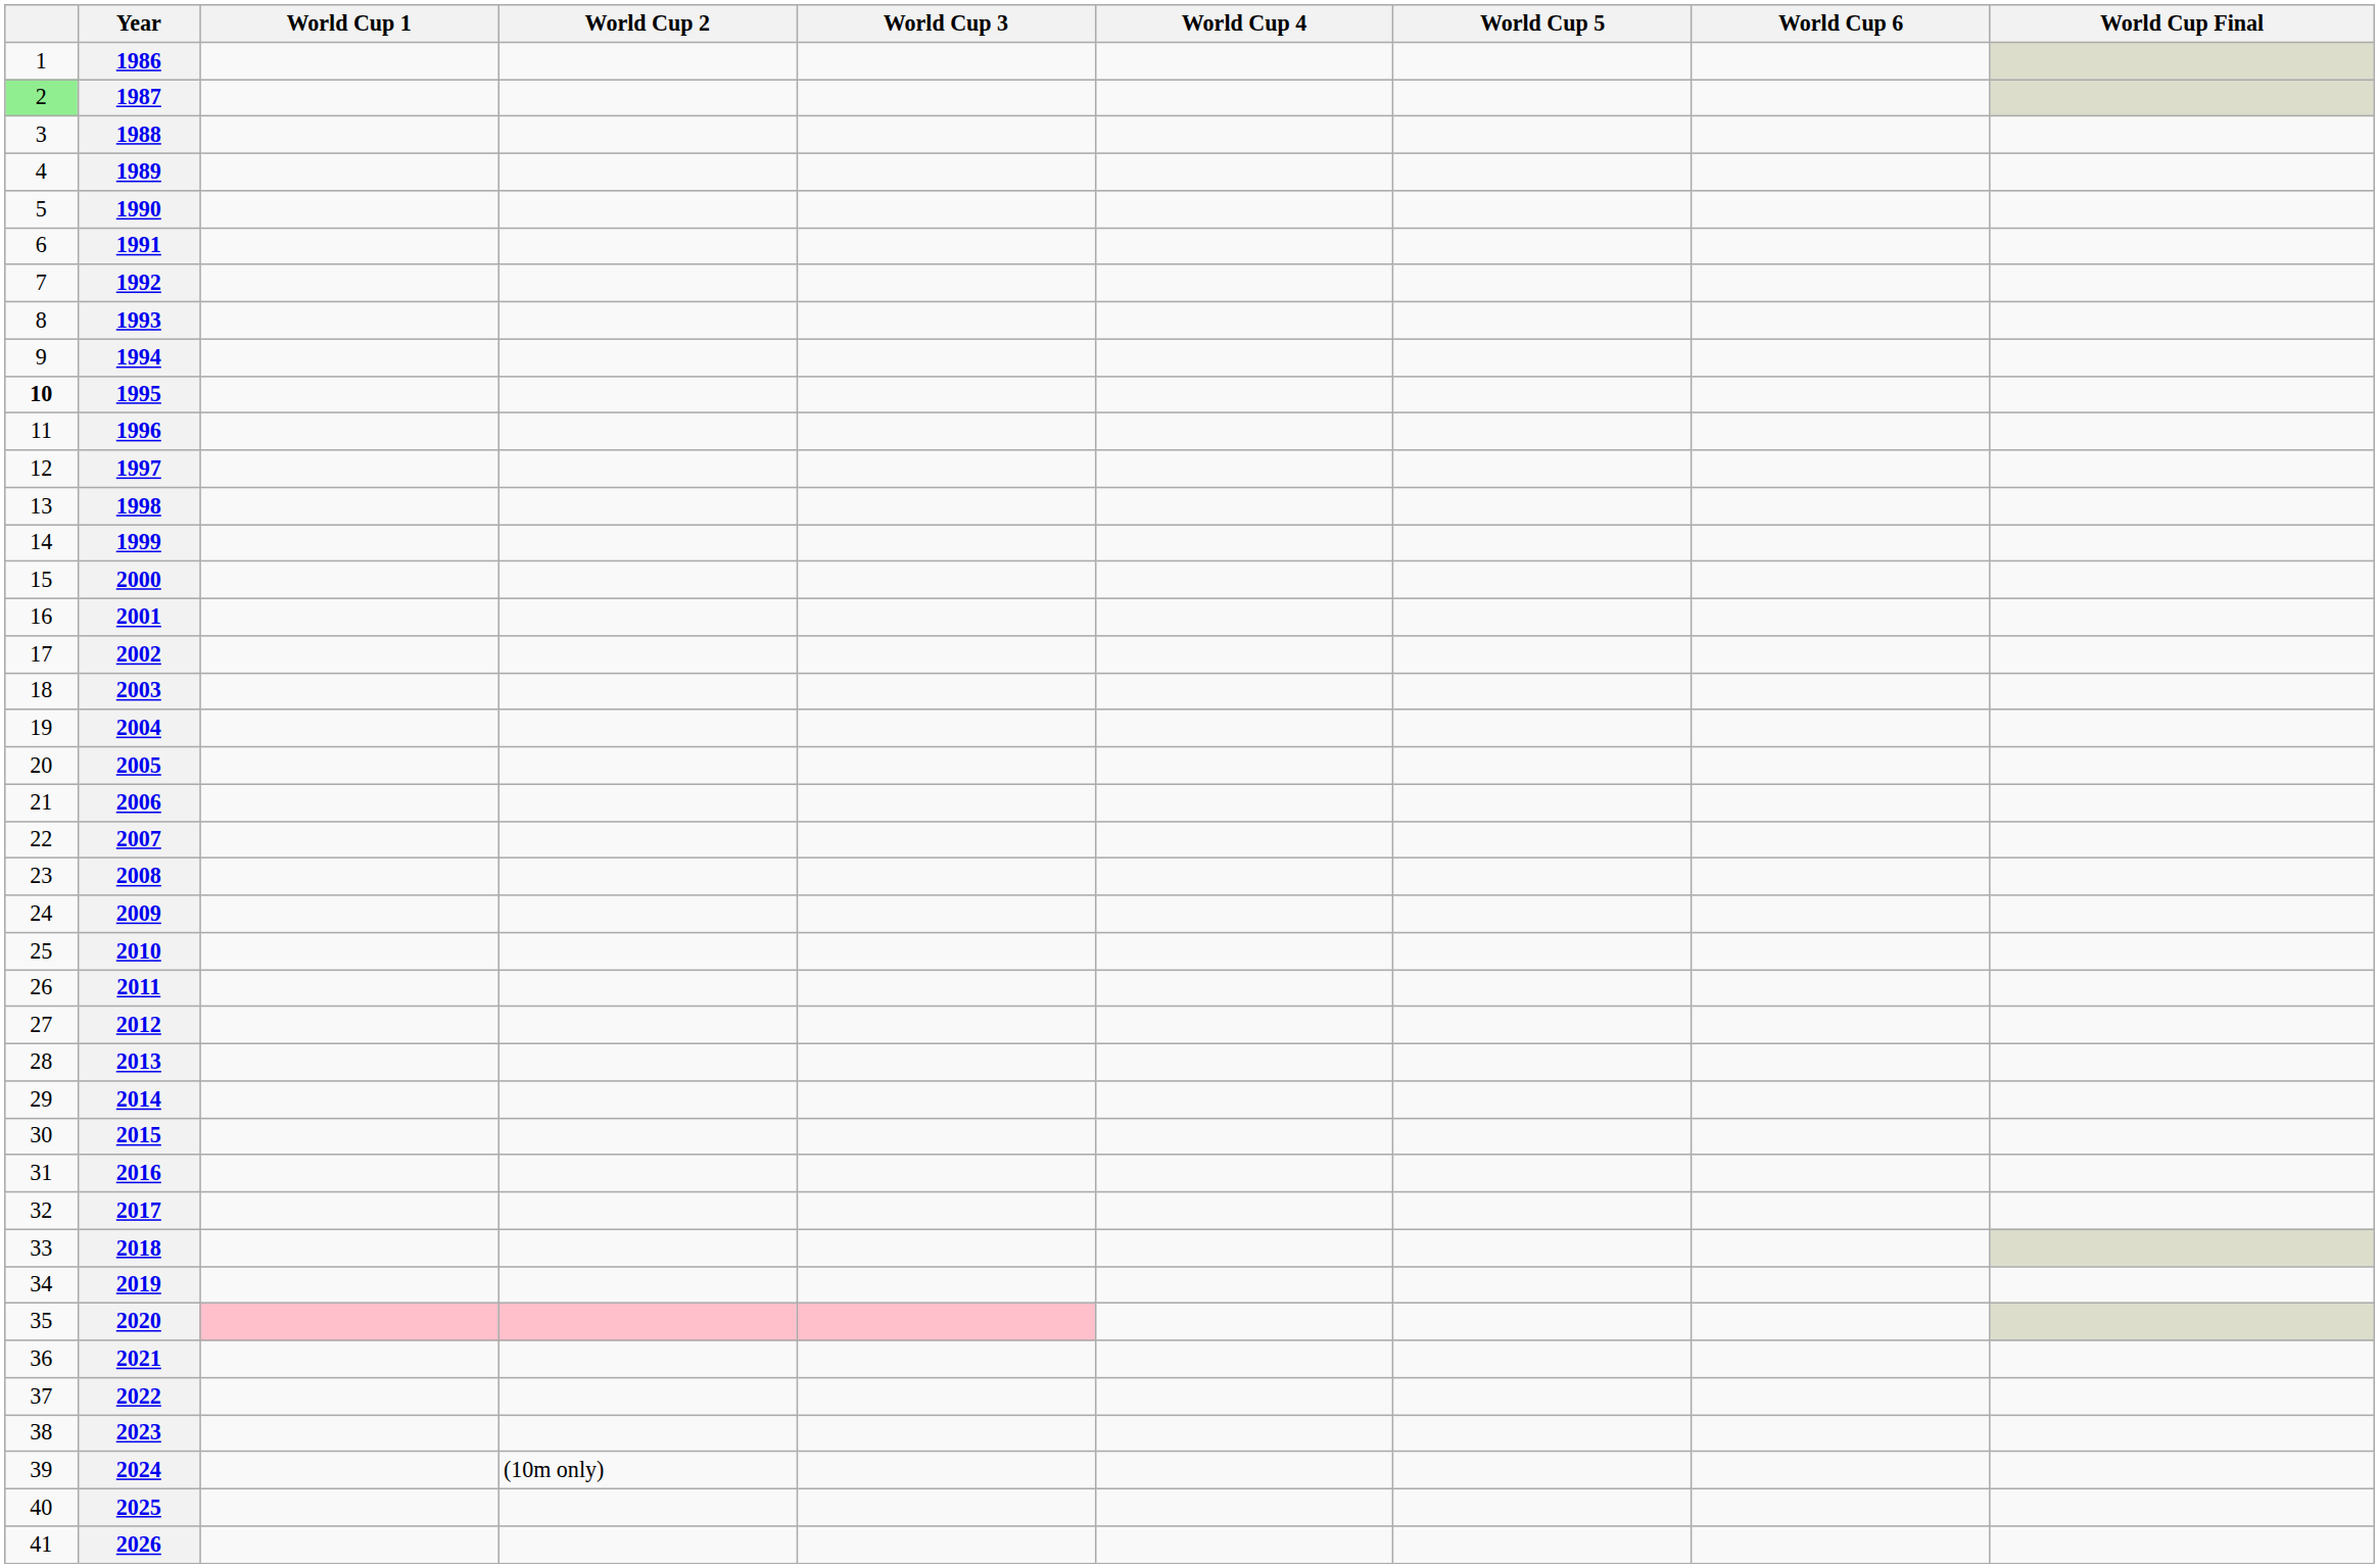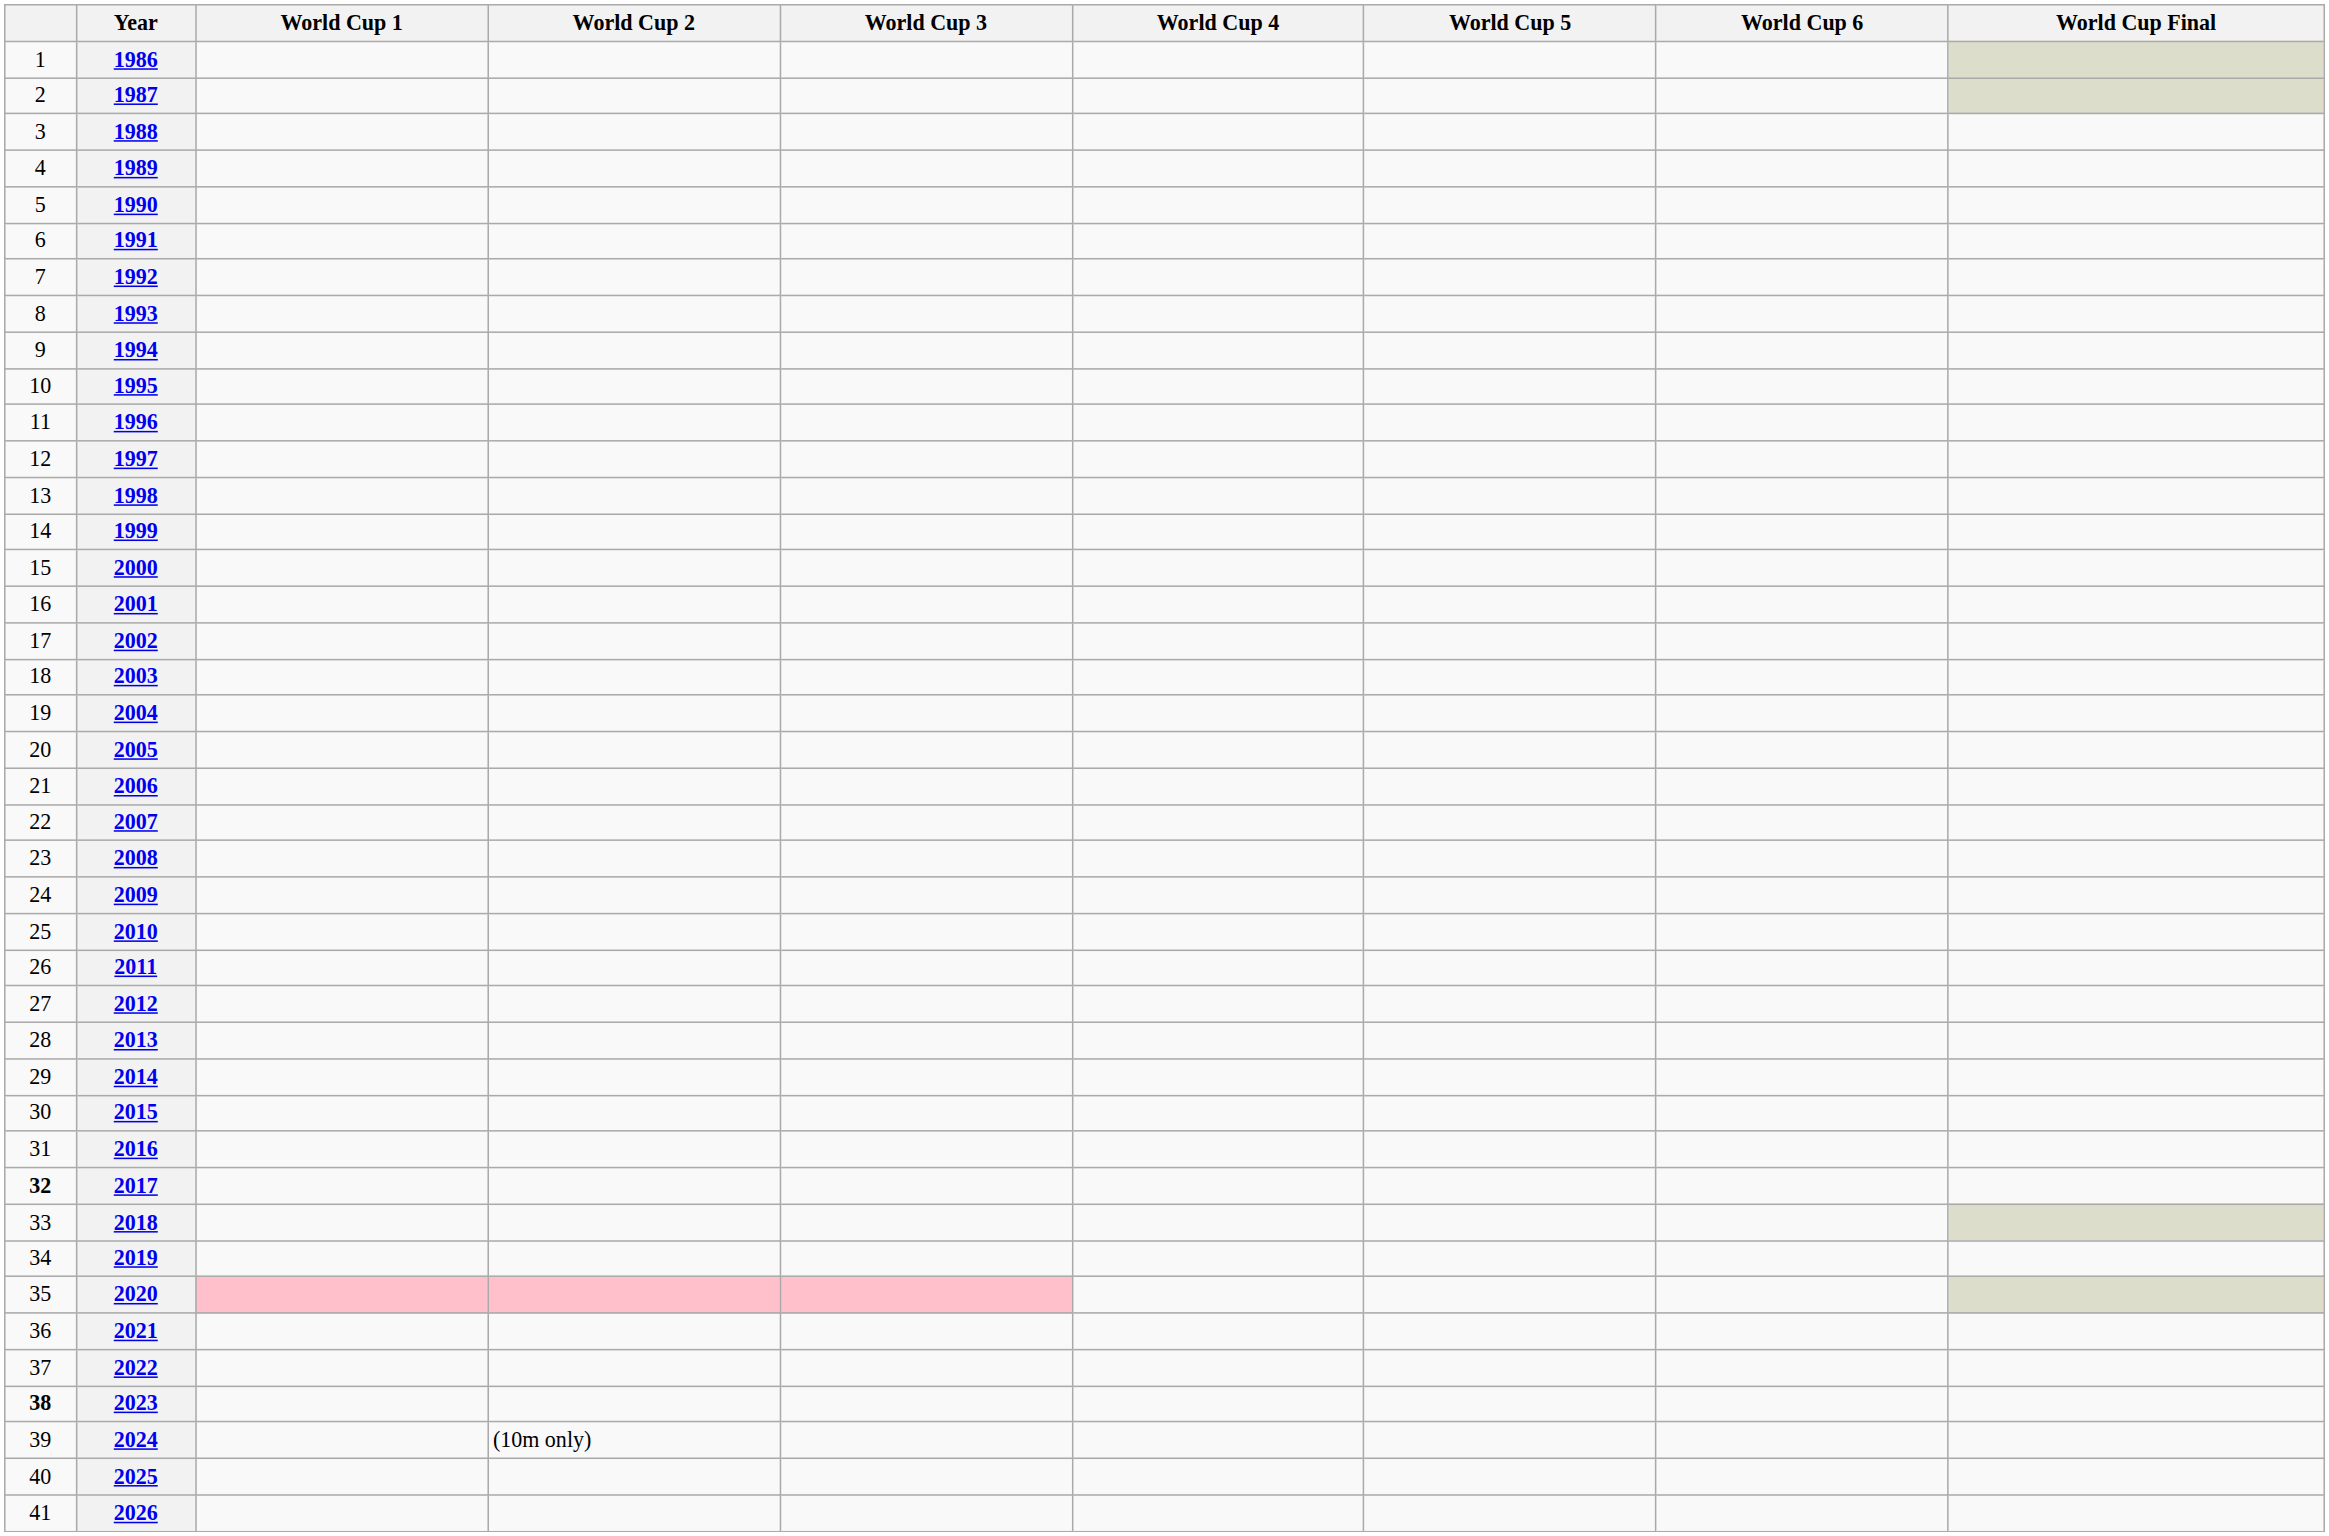1987 | column 1: lightgreen background -> no background
1995 | column 1: bold -> normal
2017 | column 1: normal -> bold
2023 | column 1: normal -> bold
